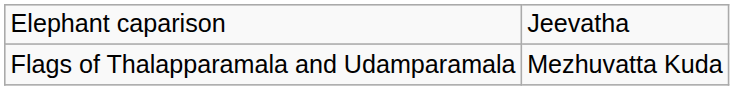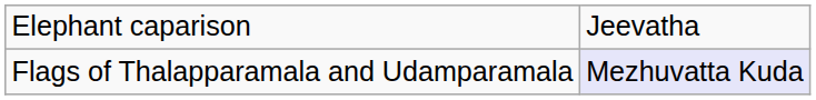Flags of Thalapparamala and Udamparamala | column 2: no background -> lavender background
